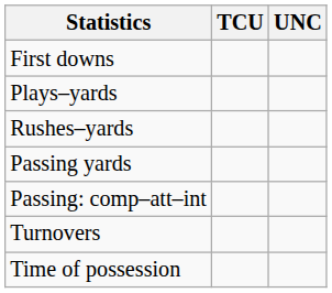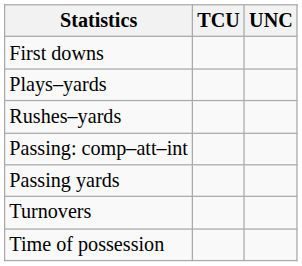rows swapped: Passing yards <-> Passing: comp–att–int
